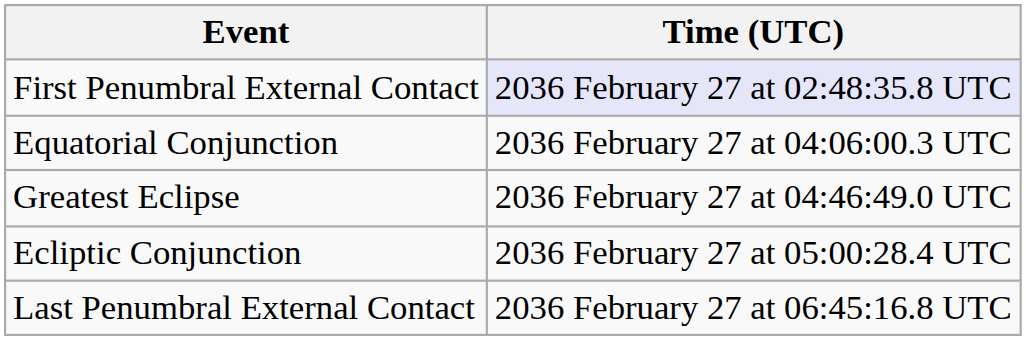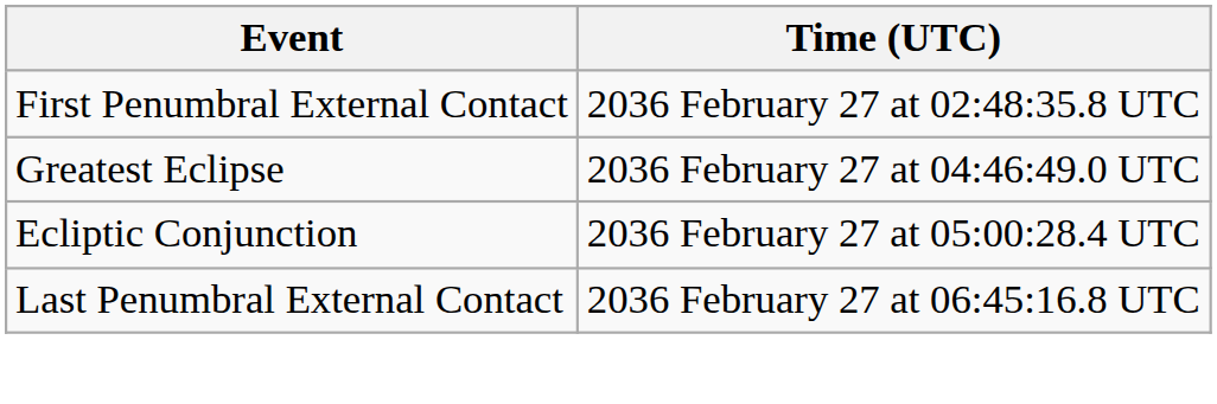First Penumbral External Contact | Time (UTC): lavender background -> no background
- row: Equatorial Conjunction | 2036 February 27 at 04:06:00.3 UTC
